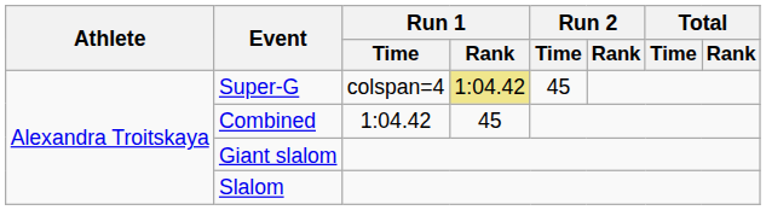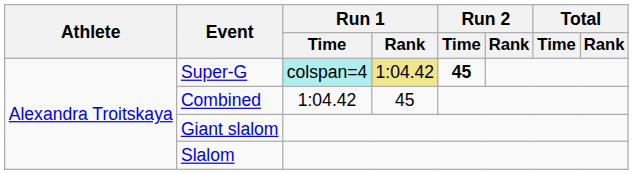Super-G | Run 1 / Time: no background -> paleturquoise background
Super-G | Run 2 / Time: normal -> bold
